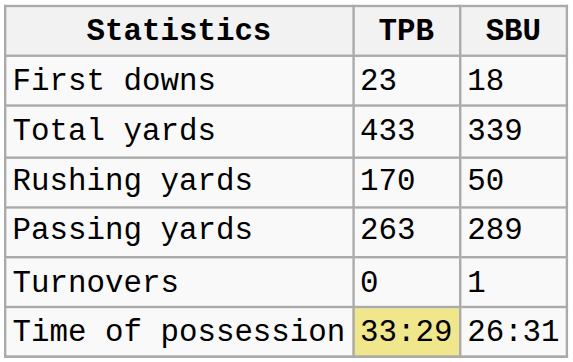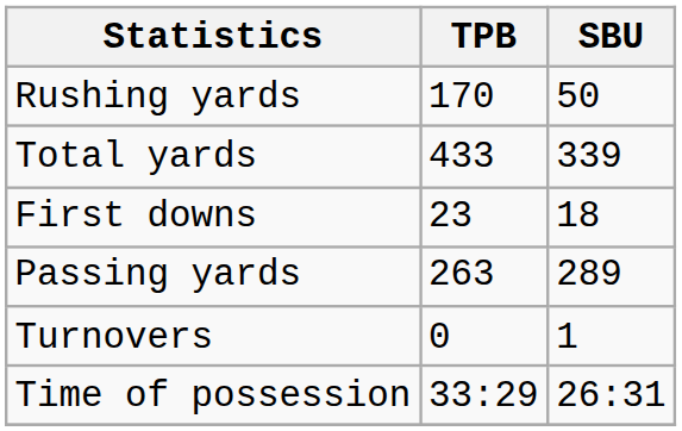rows swapped: First downs <-> Rushing yards
Time of possession | TPB: khaki background -> no background
